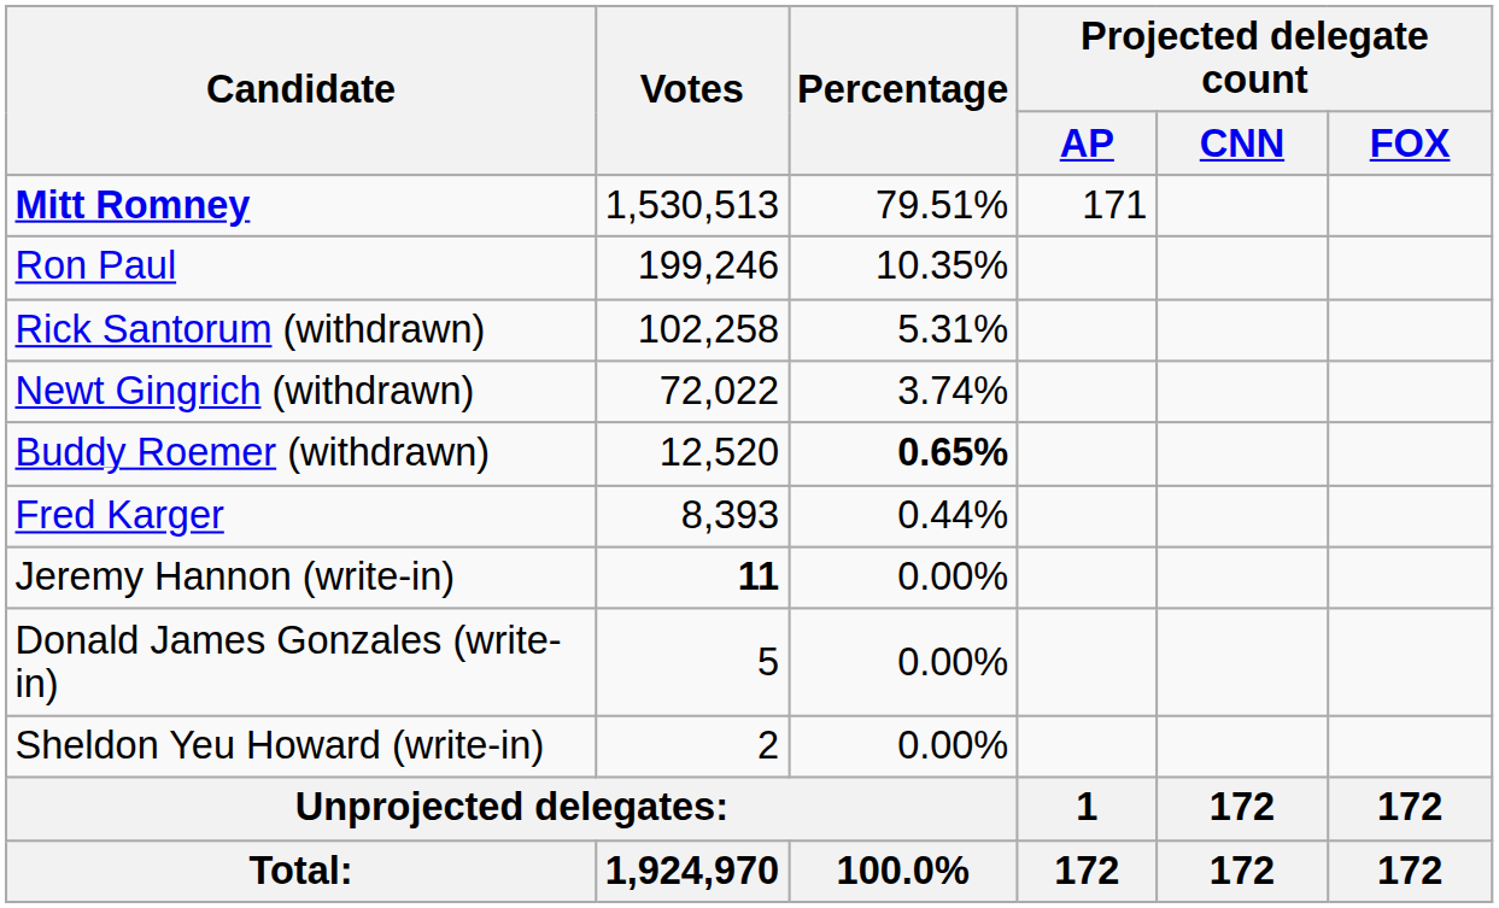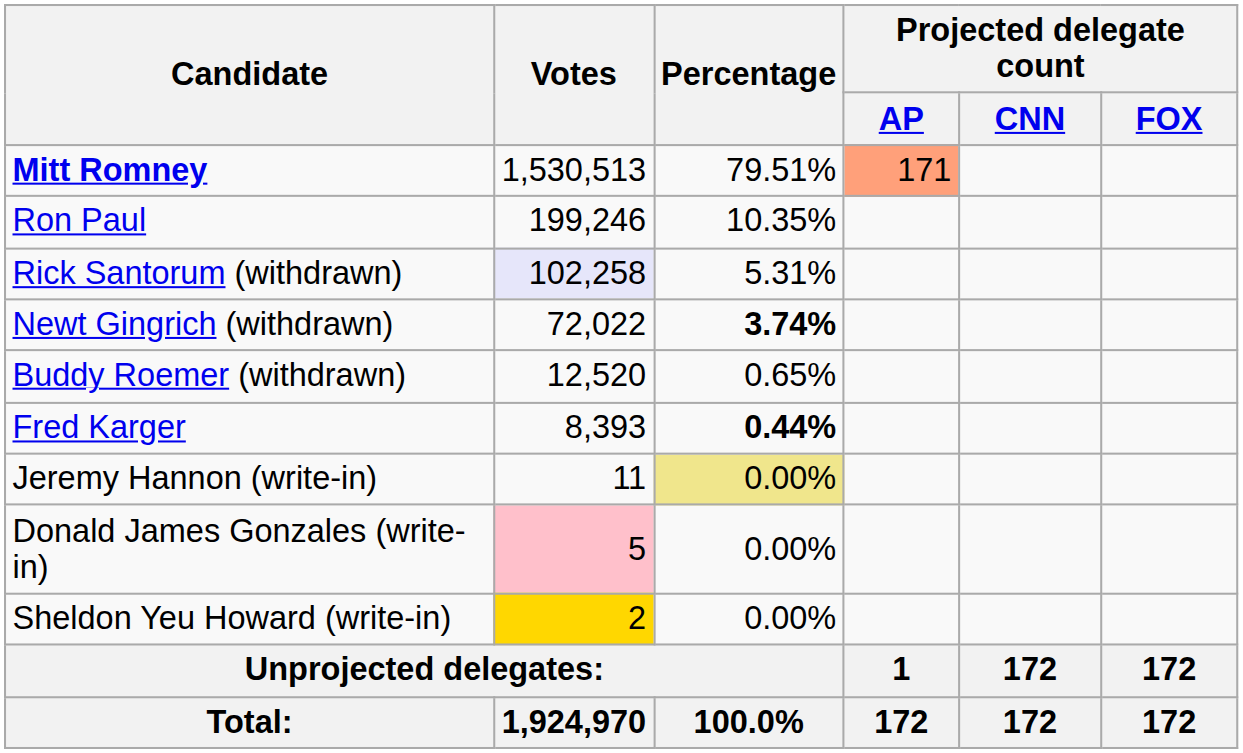Mitt Romney | Projected delegate count / AP: no background -> lightsalmon background
Rick Santorum (withdrawn) | Votes: no background -> lavender background
Newt Gingrich (withdrawn) | Percentage: normal -> bold
Buddy Roemer (withdrawn) | Percentage: bold -> normal
Fred Karger | Percentage: normal -> bold
Jeremy Hannon (write-in) | Votes: bold -> normal
Jeremy Hannon (write-in) | Percentage: no background -> khaki background
Donald James Gonzales (write-in) | Votes: no background -> pink background
Sheldon Yeu Howard (write-in) | Votes: no background -> gold background
